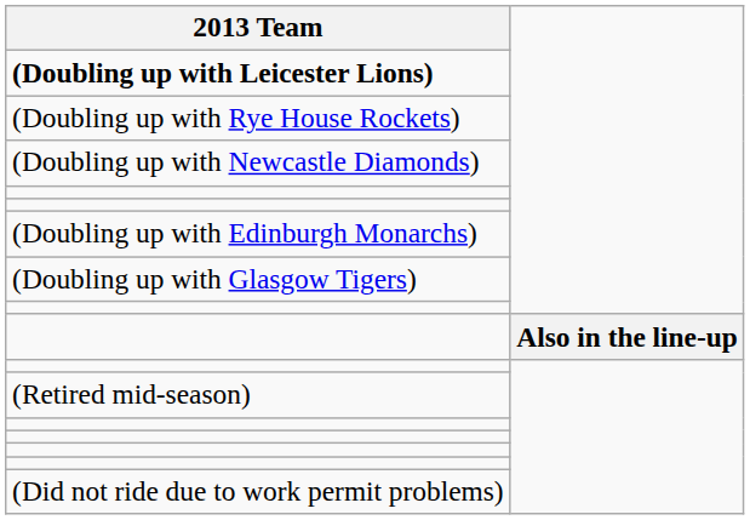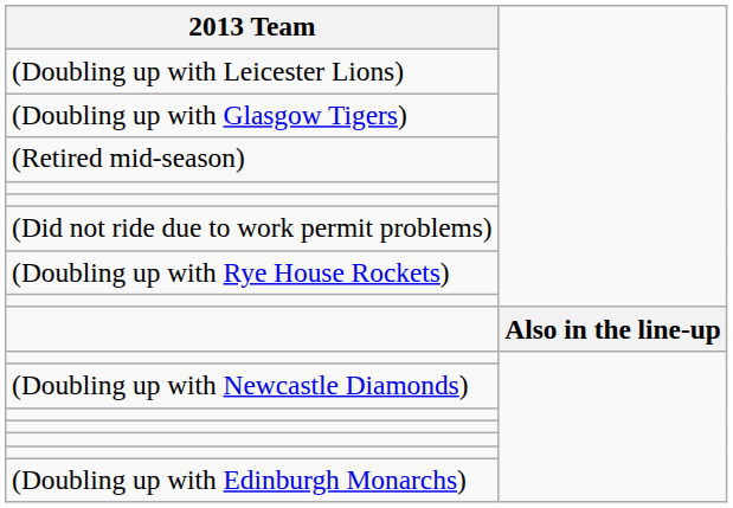row 2 | 2013 Team: bold -> normal
row 3 | 2013 Team: (Doubling up with Rye House Rockets) -> (Doubling up with Glasgow Tigers)
row 4 | 2013 Team: (Doubling up with Newcastle Diamonds) -> (Retired mid-season)
row 7 | 2013 Team: (Doubling up with Edinburgh Monarchs) -> (Did not ride due to work permit problems)
row 8 | 2013 Team: (Doubling up with Glasgow Tigers) -> (Doubling up with Rye House Rockets)
row 12 | 2013 Team: (Retired mid-season) -> (Doubling up with Newcastle Diamonds)
row 17 | 2013 Team: (Did not ride due to work permit problems) -> (Doubling up with Edinburgh Monarchs)
